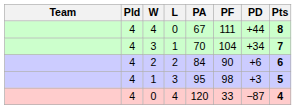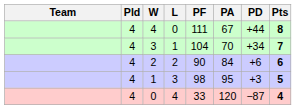columns swapped: PF <-> PA
